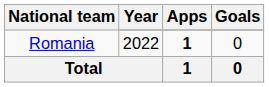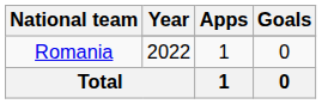2022 | Apps: bold -> normal
